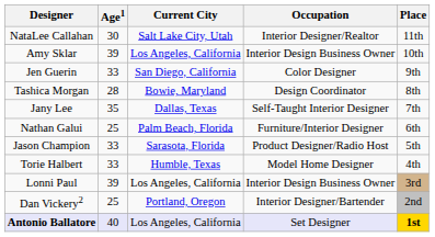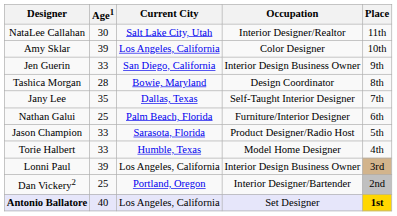Amy Sklar | Occupation: Interior Design Business Owner -> Color Designer
Jen Guerin | Occupation: Color Designer -> Interior Design Business Owner
